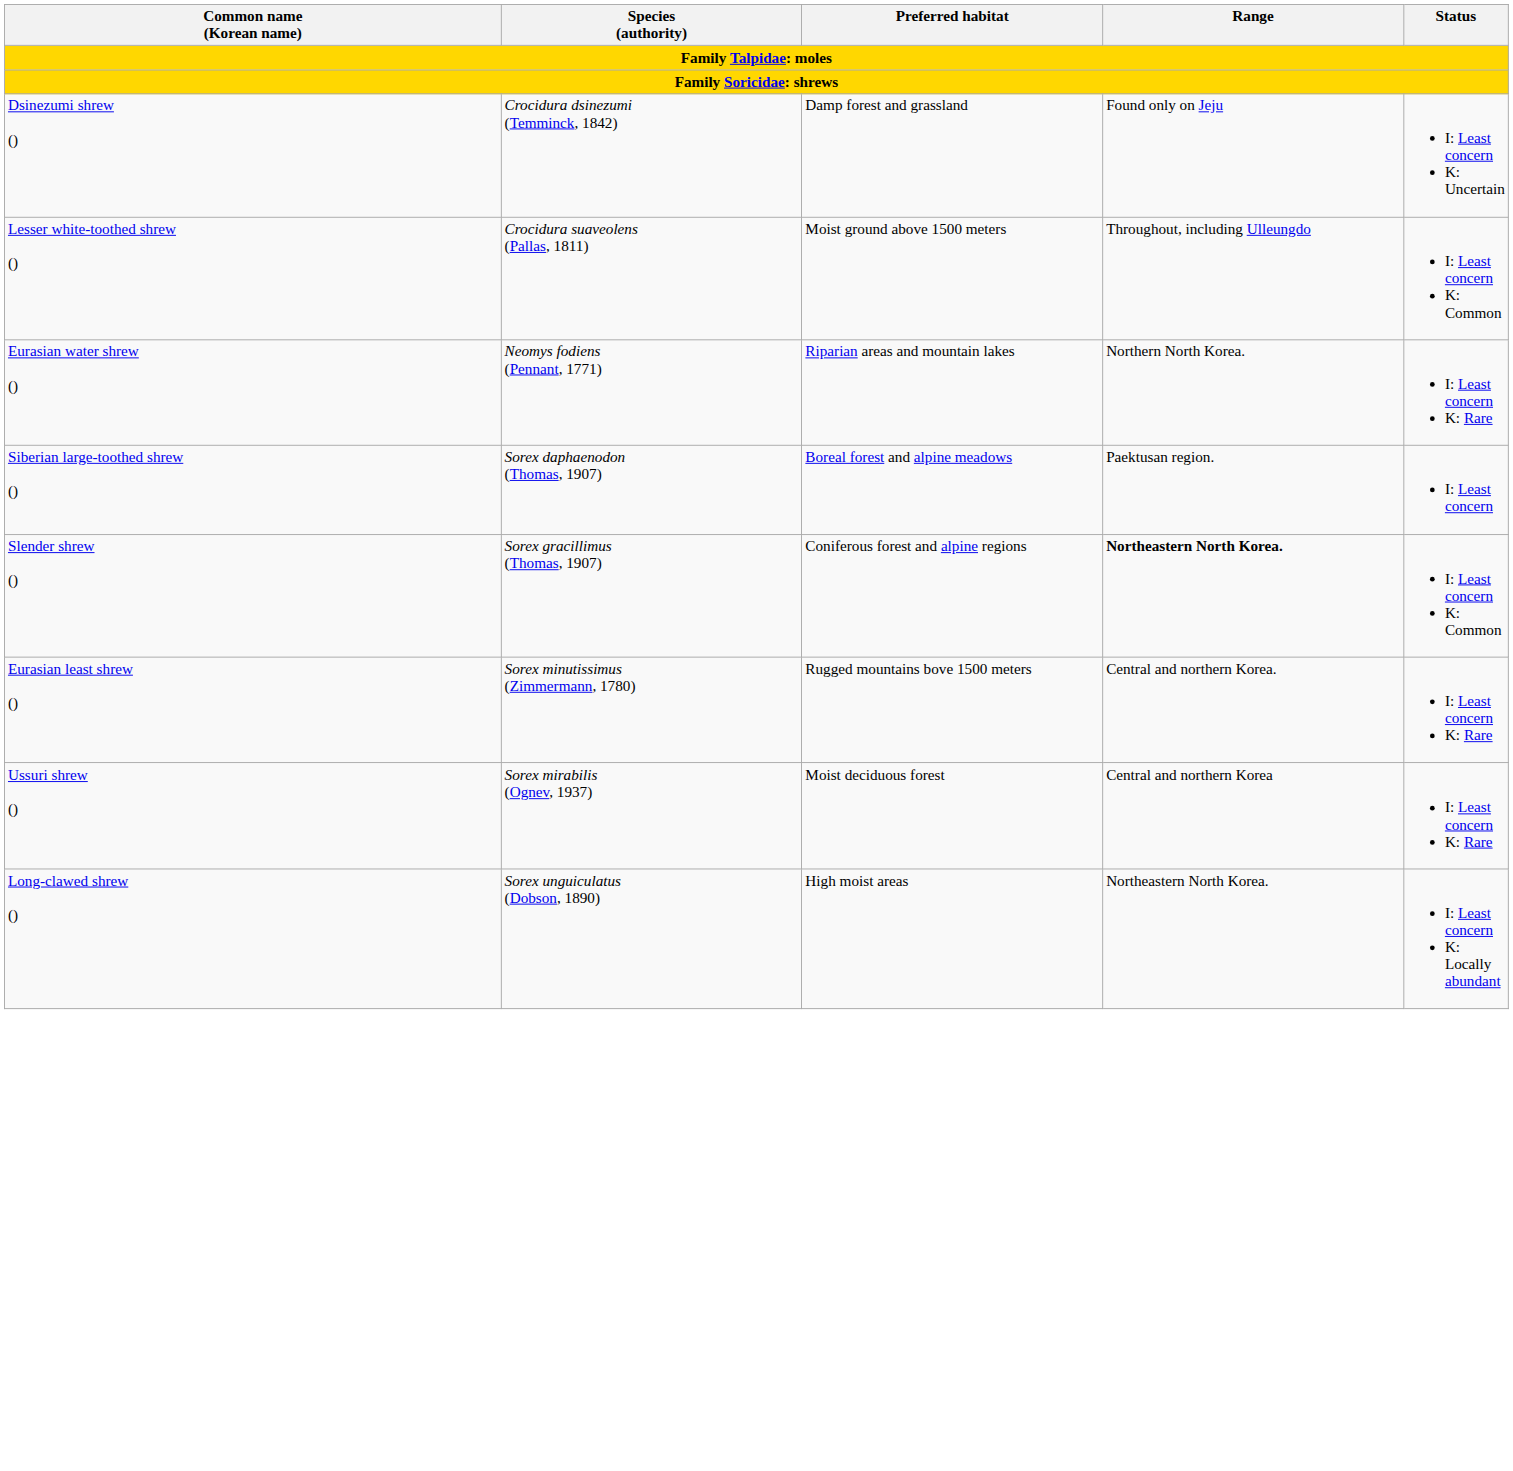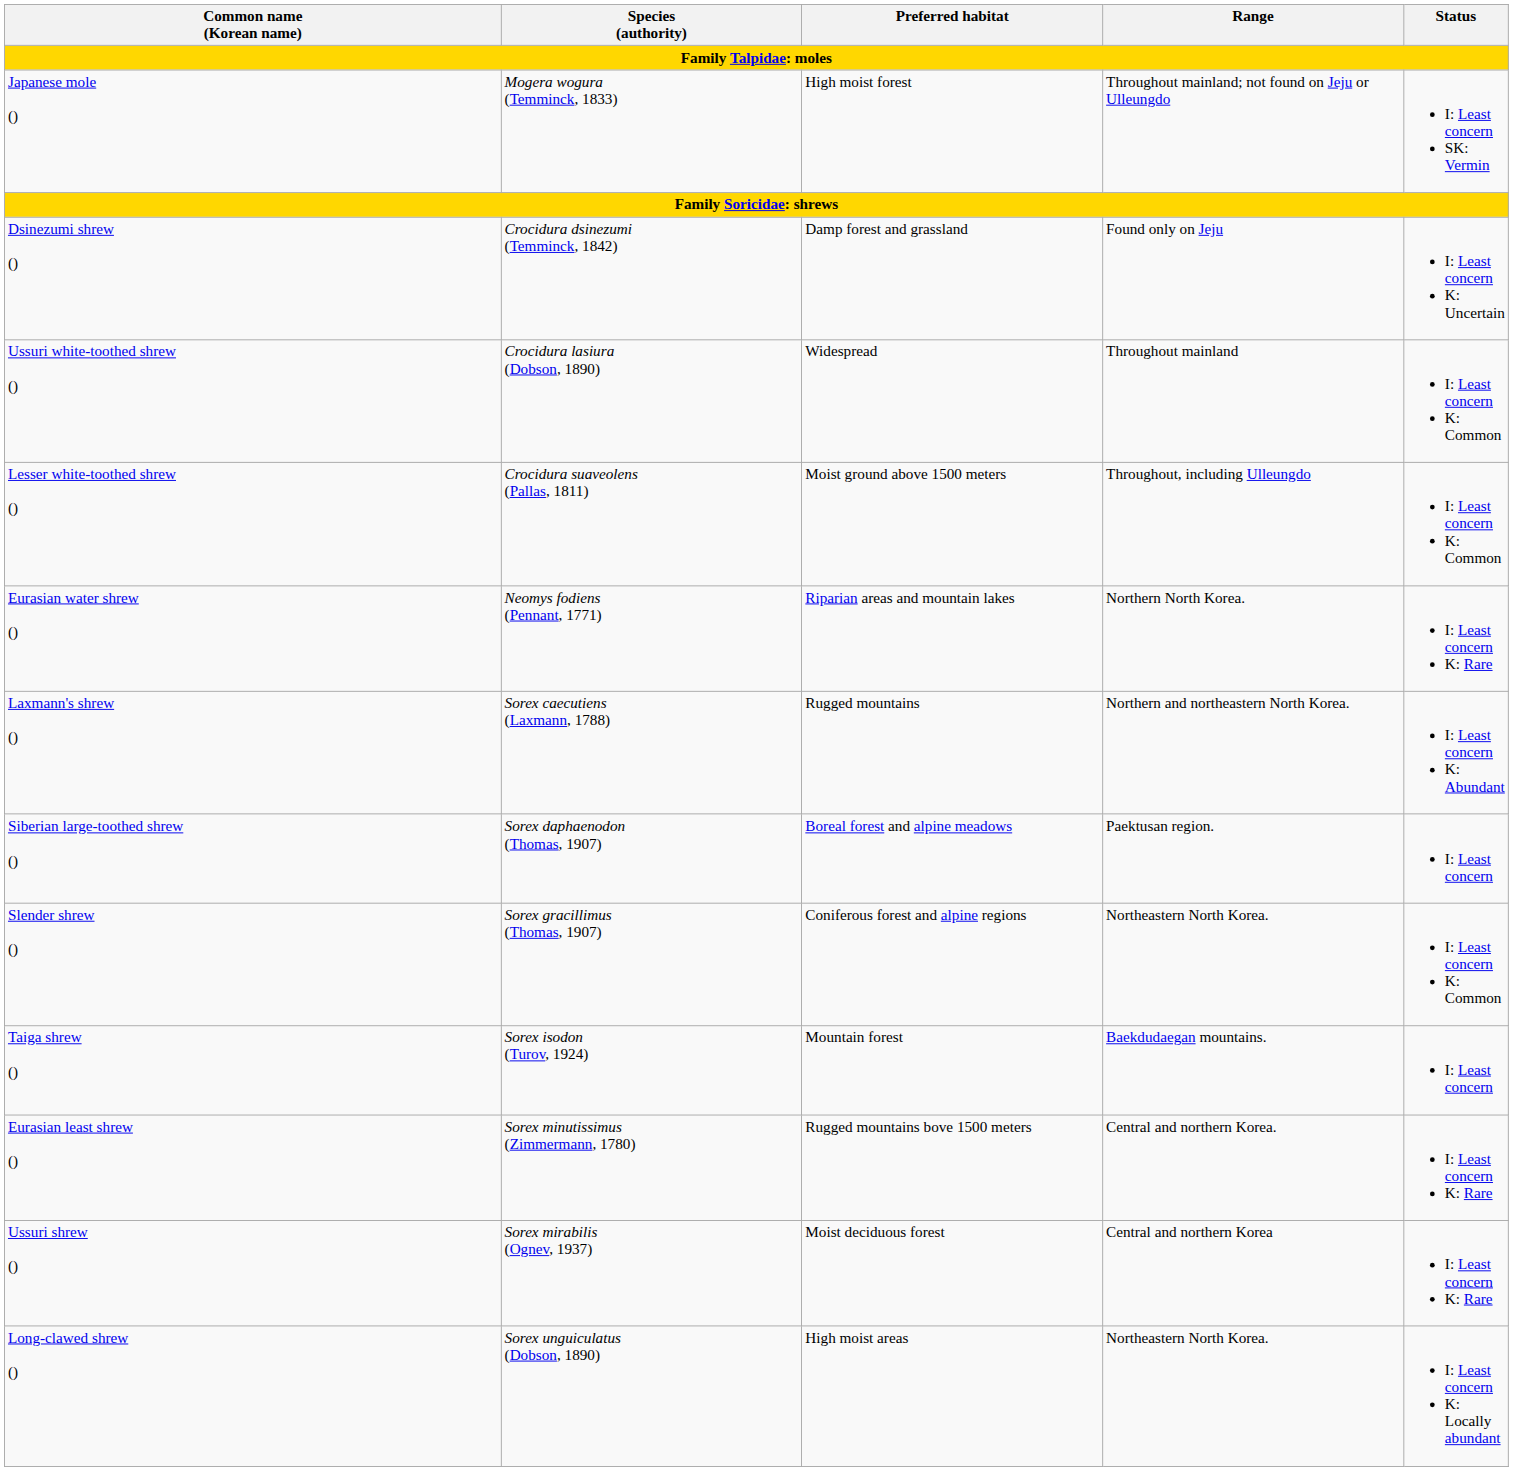+ row: Japanese mole () | Mogera wogura (Temminck, 1833) | High moist forest | Throughout mainland; not found on Jeju or Ulleungdo | I: Least concern SK: Vermin
+ row: Ussuri white-toothed shrew () | Crocidura lasiura (Dobson, 1890) | Widespread | Throughout mainland | I: Least concern K: Common
+ row: Laxmann's shrew () | Sorex caecutiens (Laxmann, 1788) | Rugged mountains | Northern and northeastern North Korea. | I: Least concern K: Abundant
Slender shrew () | Range: bold -> normal
+ row: Taiga shrew () | Sorex isodon (Turov, 1924) | Mountain forest | Baekdudaegan mountains. | I: Least concern
